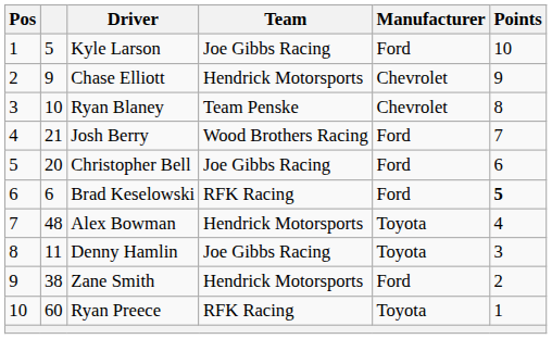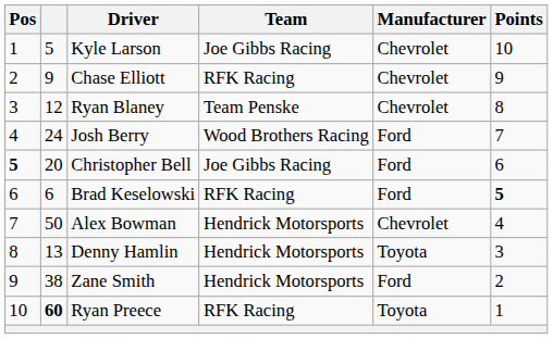Kyle Larson | Manufacturer: Ford -> Chevrolet
Chase Elliott | Team: Hendrick Motorsports -> RFK Racing
Ryan Blaney | column 2: 10 -> 12
Josh Berry | column 2: 21 -> 24
Christopher Bell | Pos: normal -> bold
Alex Bowman | column 2: 48 -> 50
Alex Bowman | Manufacturer: Toyota -> Chevrolet
Denny Hamlin | column 2: 11 -> 13
Denny Hamlin | Team: Joe Gibbs Racing -> Hendrick Motorsports
Ryan Preece | column 2: normal -> bold
